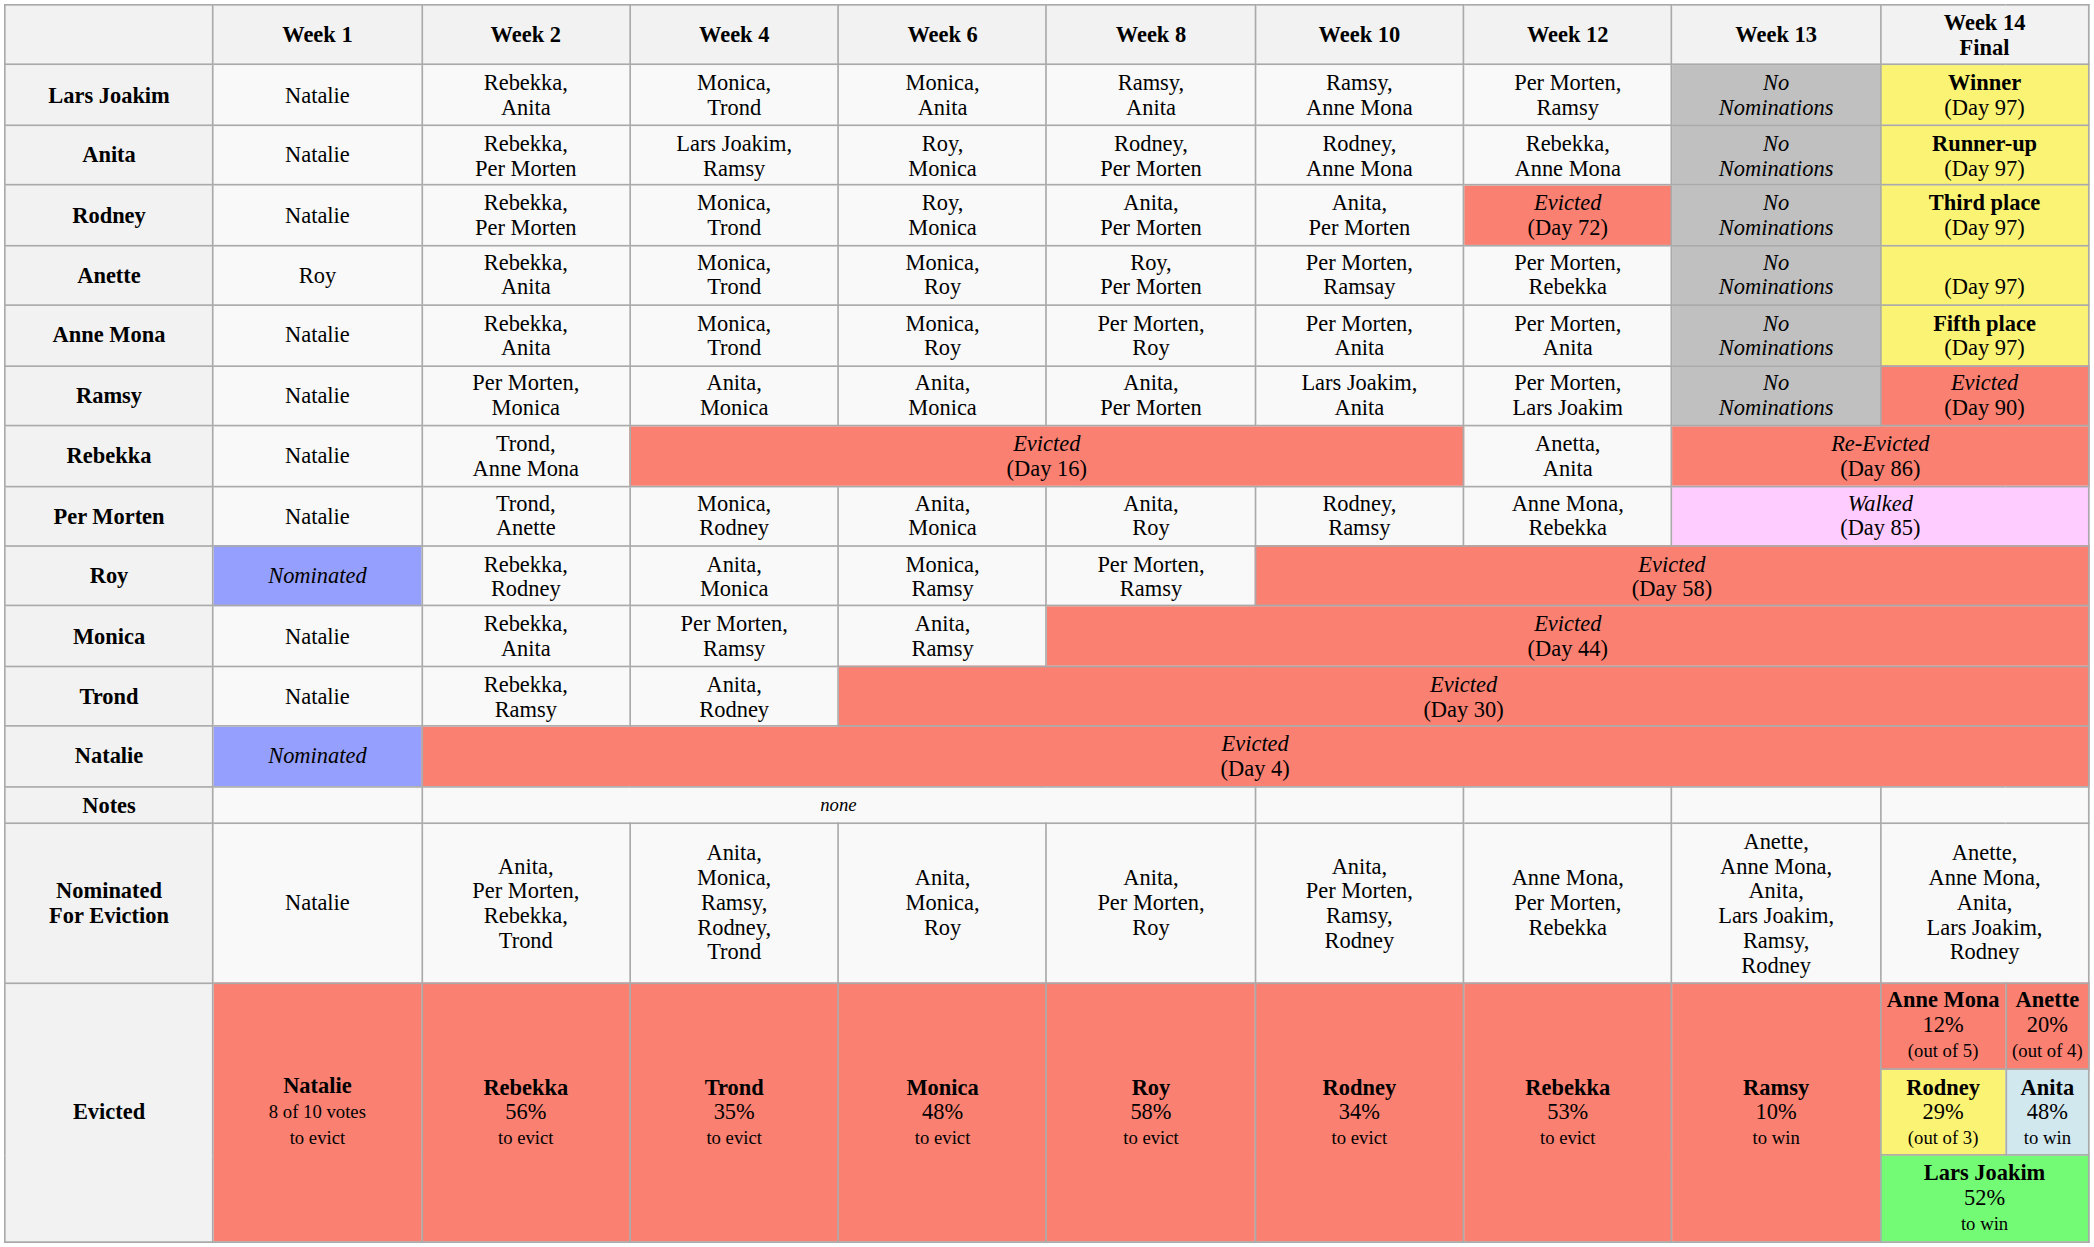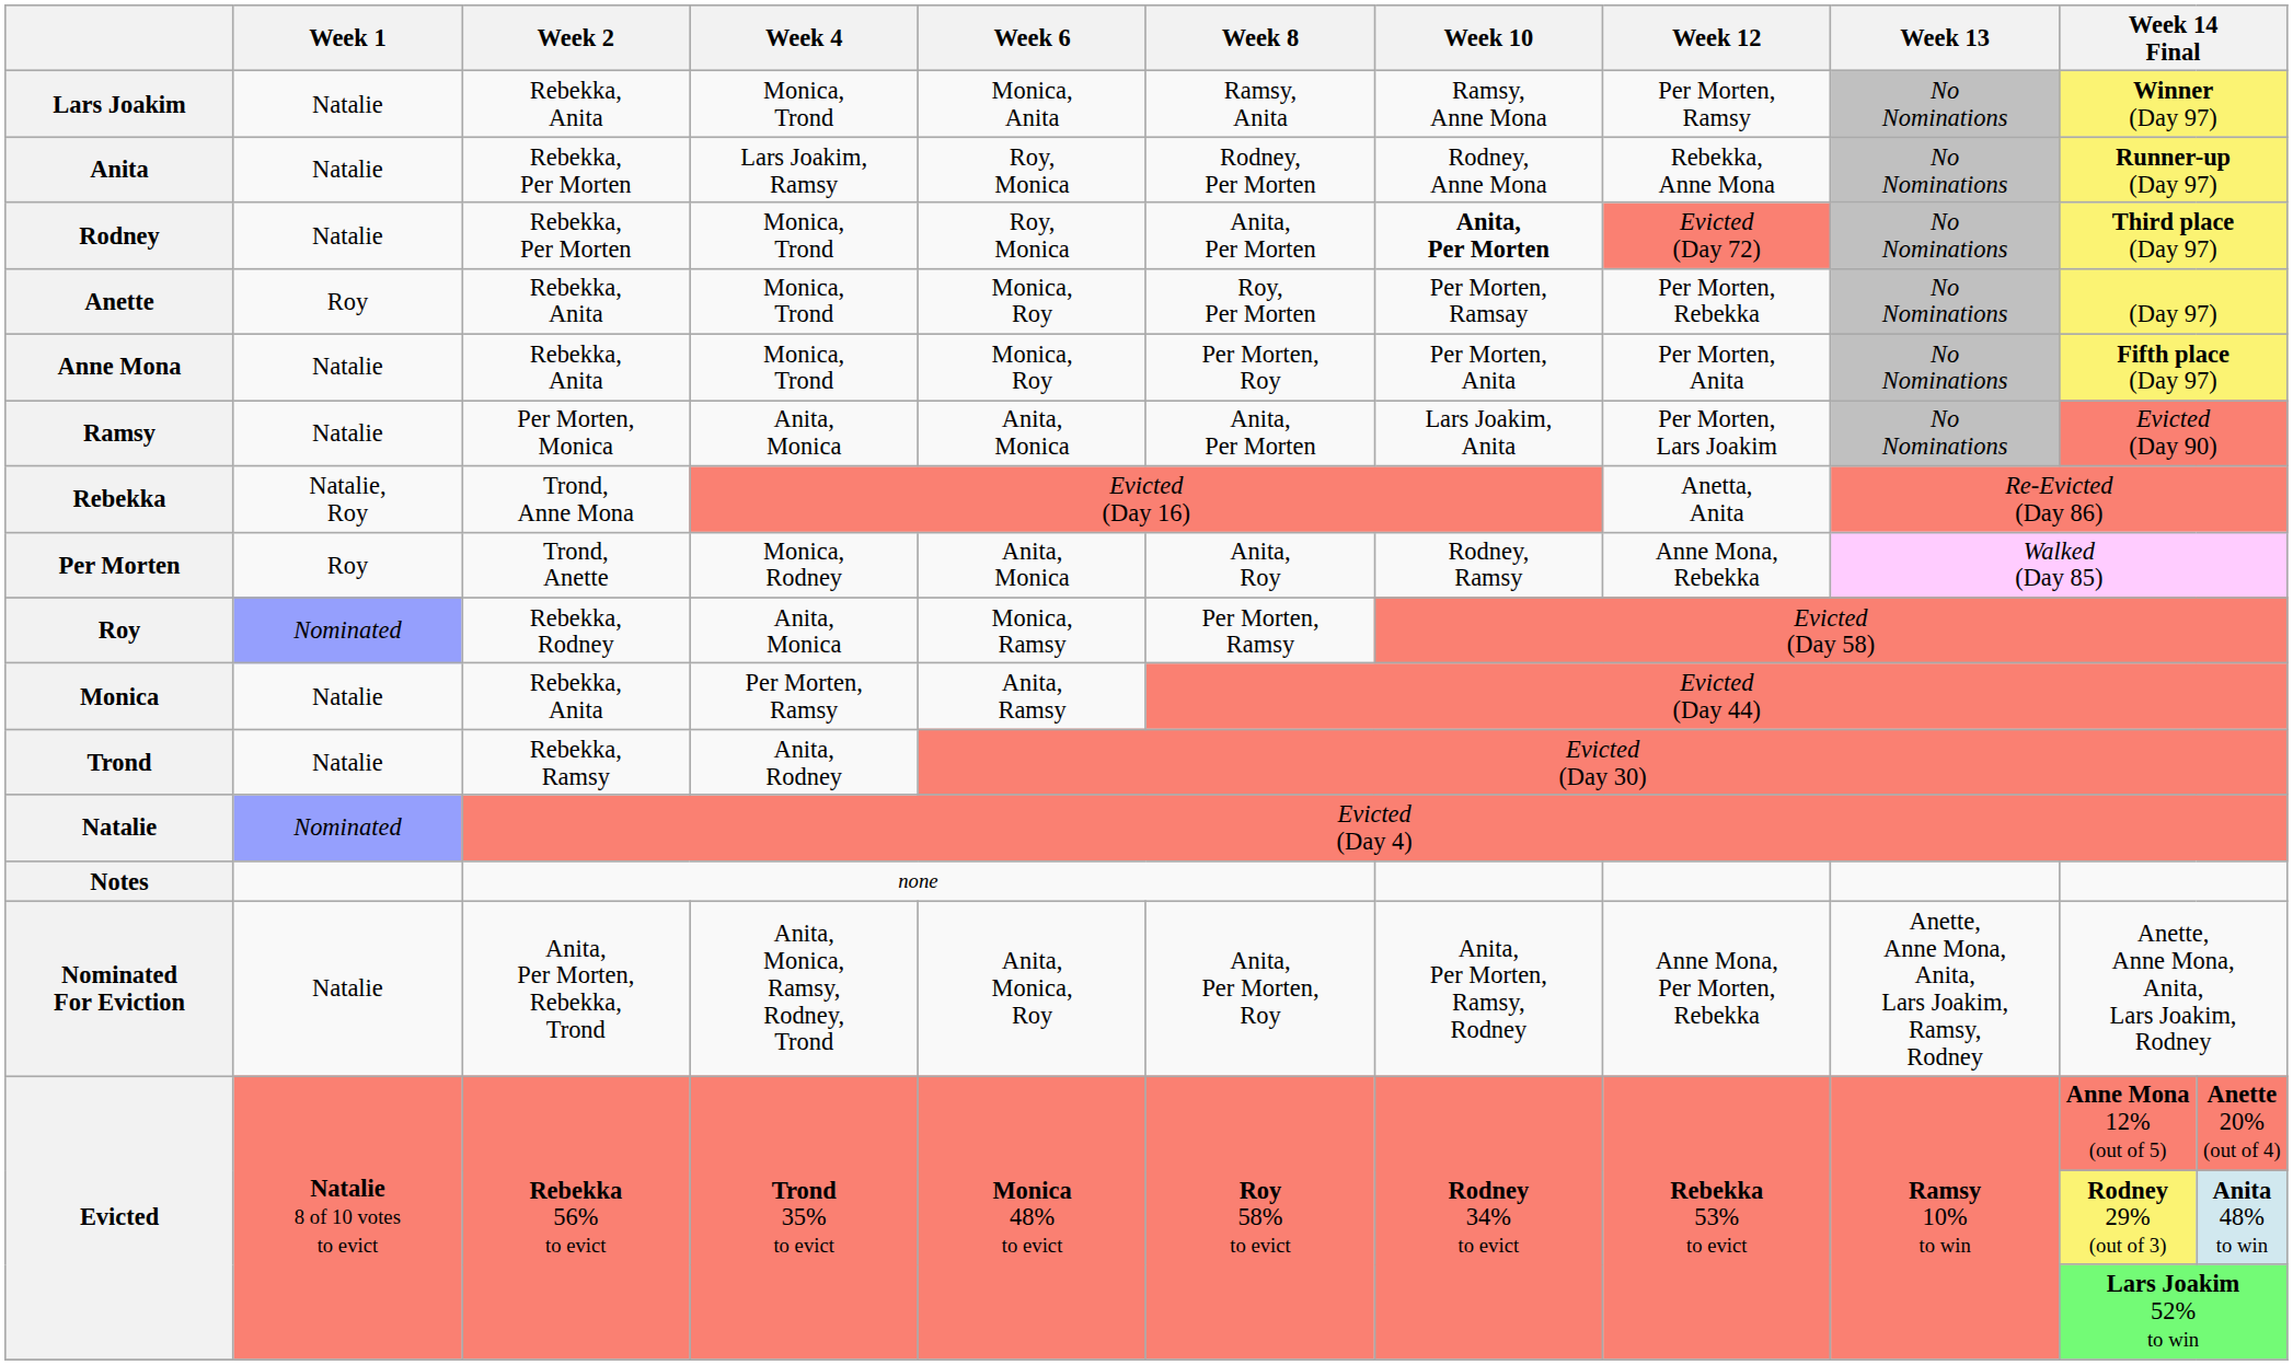Rodney | Week 10: normal -> bold
Rebekka | Week 1: Natalie -> Natalie, Roy
Per Morten | Week 1: Natalie -> Roy
